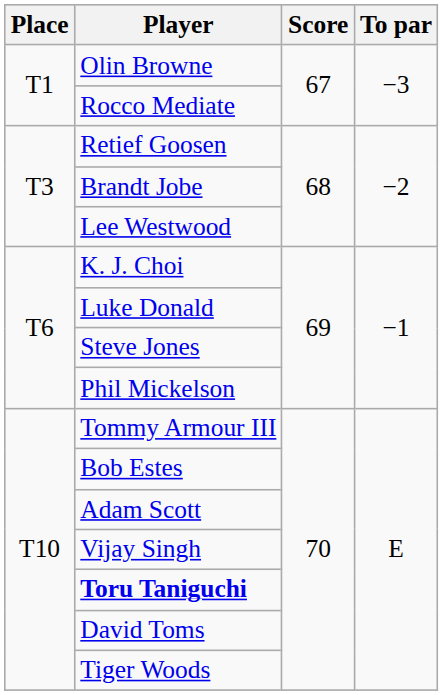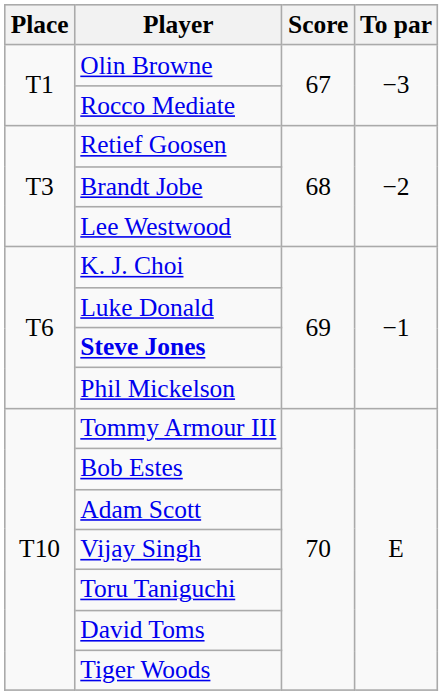Steve Jones | Player: normal -> bold
Toru Taniguchi | Player: bold -> normal
